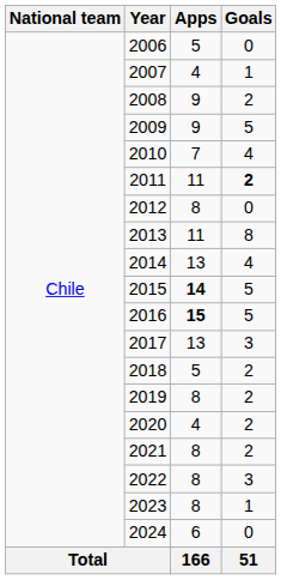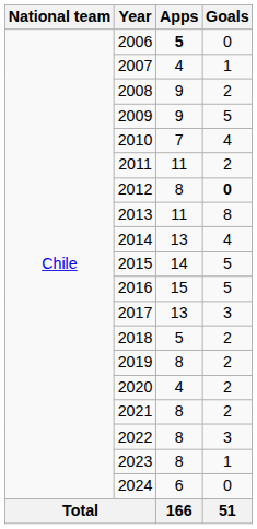2006 | Apps: normal -> bold
2011 | Goals: bold -> normal
2012 | Goals: normal -> bold
2015 | Apps: bold -> normal
2016 | Apps: bold -> normal
